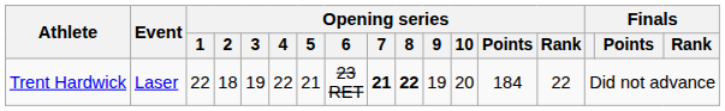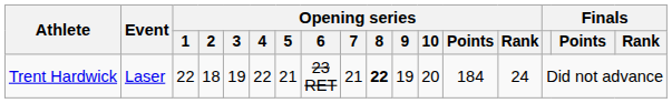Trent Hardwick | Opening series / 7: bold -> normal
Trent Hardwick | Opening series / Rank: 22 -> 24
